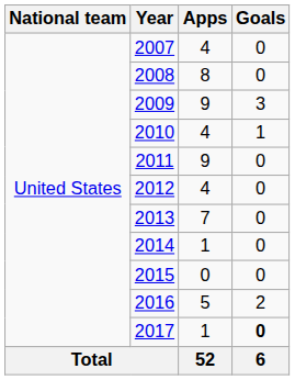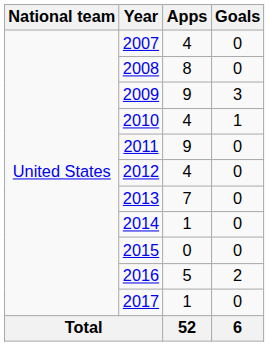2017 | Goals: bold -> normal
